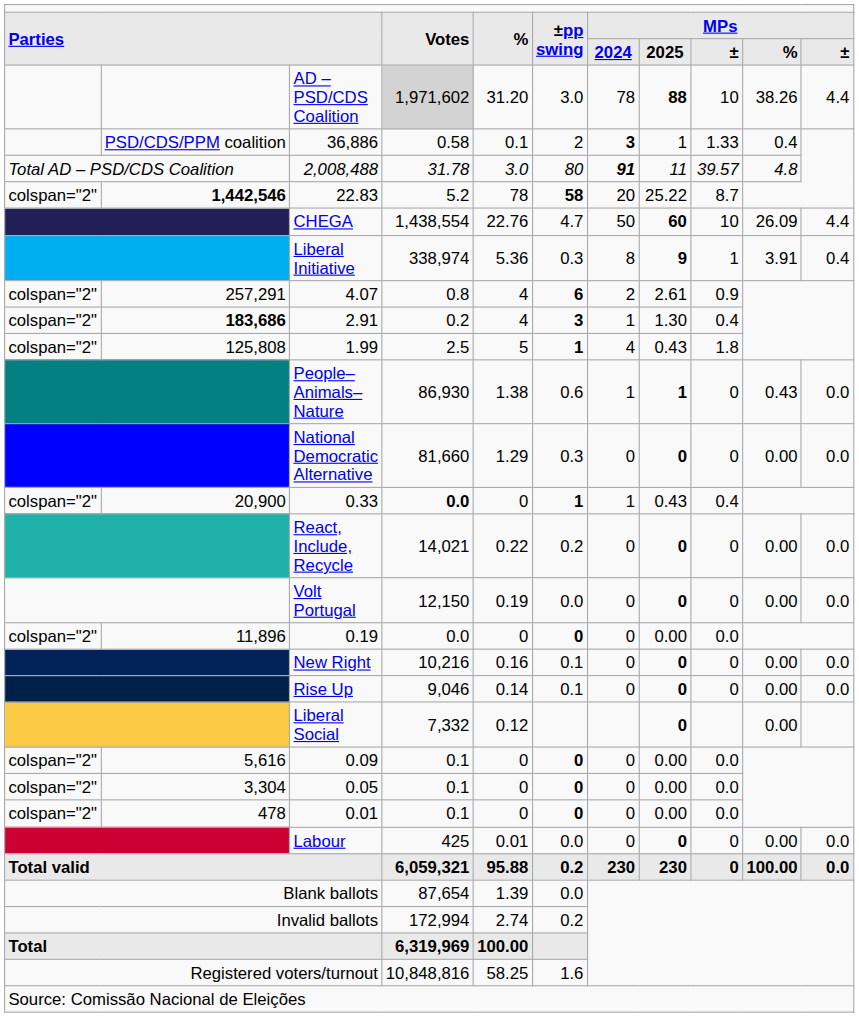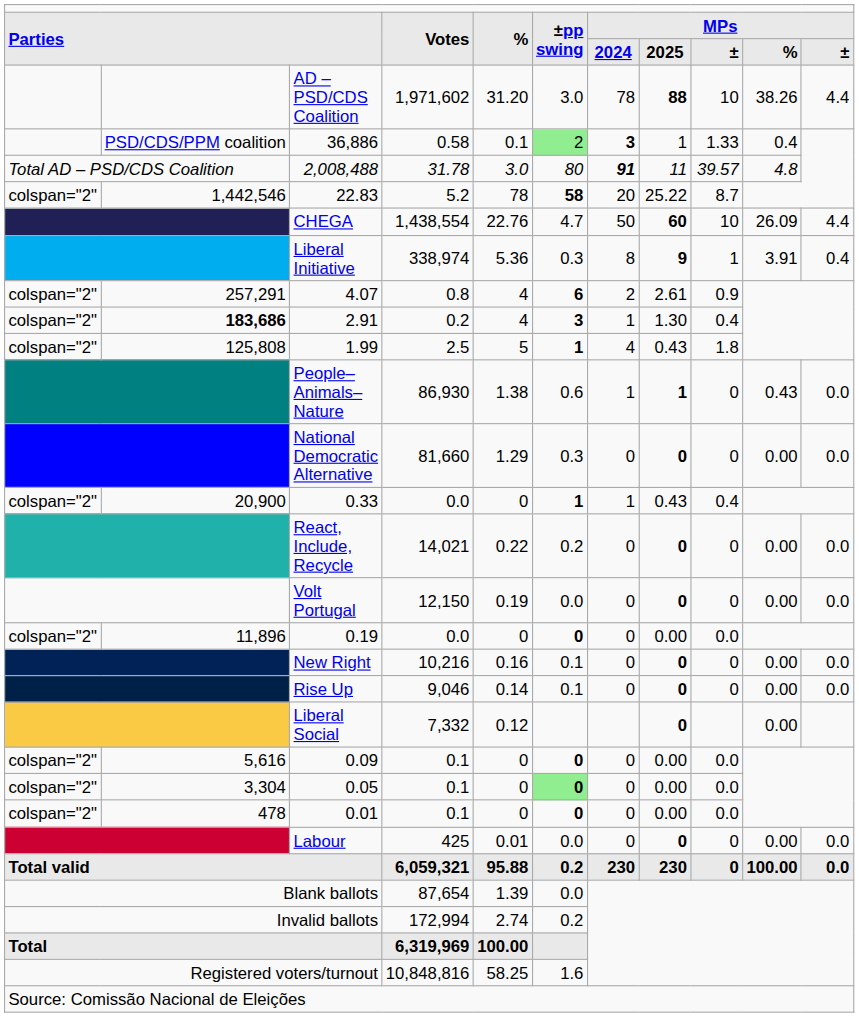AD – PSD/CDS Coalition | column 4: lightgrey background -> no background
36,886 | column 6: no background -> lightgreen background
22.83 | column 2: bold -> normal
0.33 | column 4: bold -> normal
0.05 | column 6: no background -> lightgreen background
